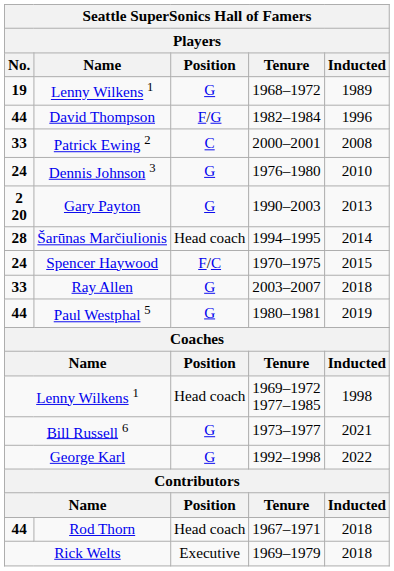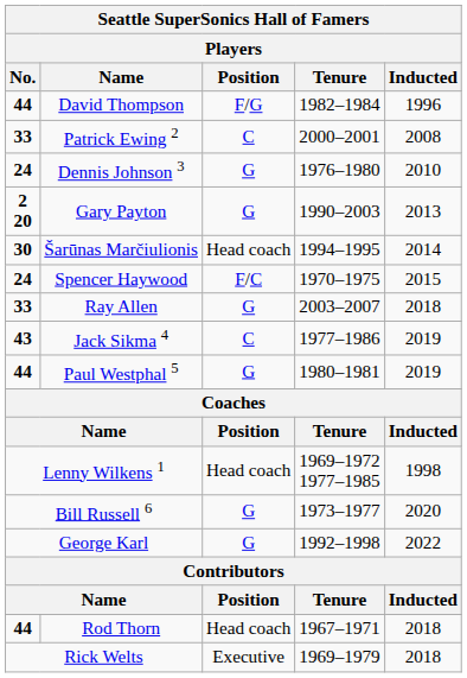- row: 19 | Lenny Wilkens 1 | G | 1968–1972 | 1989
Šarūnas Marčiulionis | No.: 28 -> 30
+ row: 43 | Jack Sikma 4 | C | 1977–1986 | 2019
Bill Russell 6 | Inducted: 2021 -> 2020
